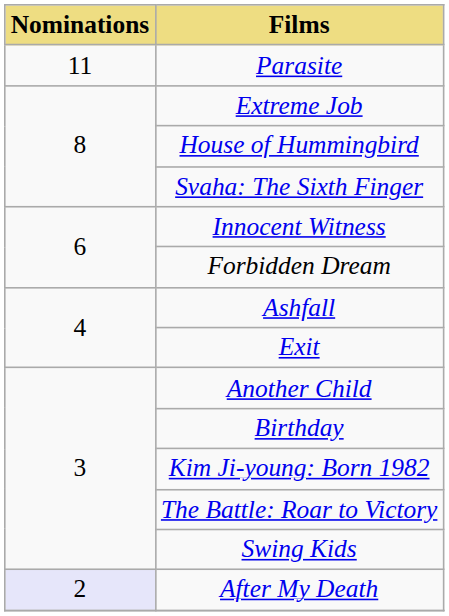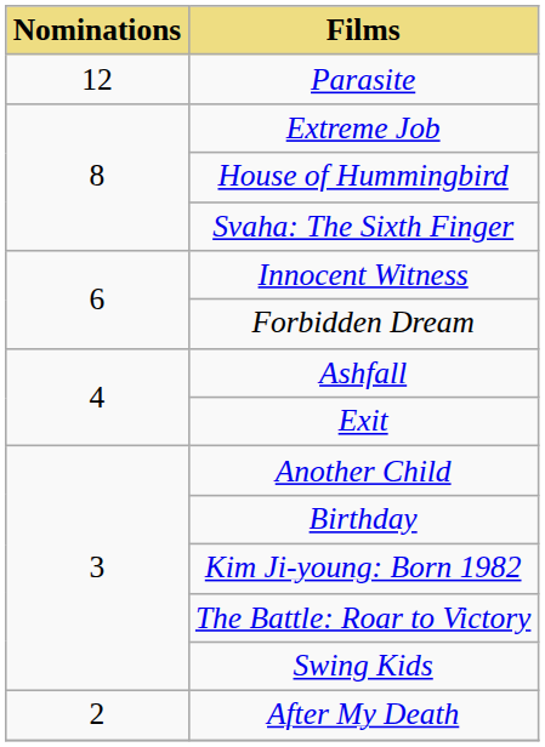Parasite | Nominations: 11 -> 12
After My Death | Nominations: lavender background -> no background
